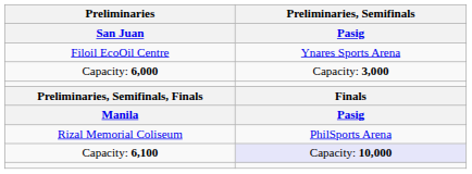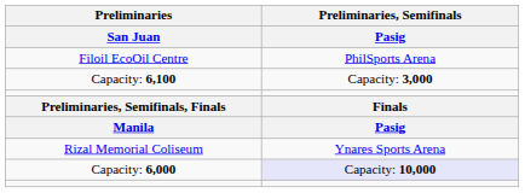row 3 | Preliminaries, Semifinals / Pasig: Ynares Sports Arena -> PhilSports Arena
row 4 | Preliminaries / San Juan: Capacity: 6,000 -> Capacity: 6,100
row 8 | Preliminaries, Semifinals / Pasig: PhilSports Arena -> Ynares Sports Arena
row 9 | Preliminaries / San Juan: Capacity: 6,100 -> Capacity: 6,000
